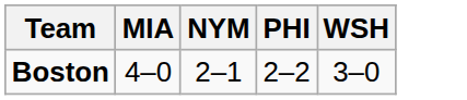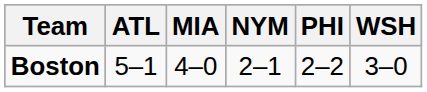+ column: ATL | 5–1
